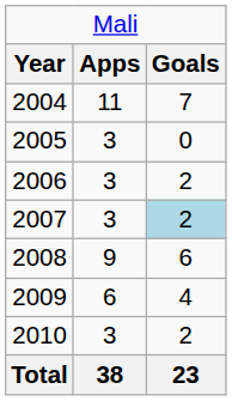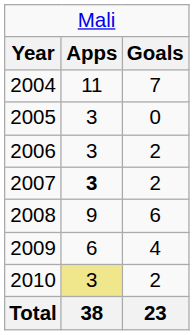2007 | column 2: normal -> bold
2007 | column 3: lightblue background -> no background
2010 | column 2: no background -> khaki background
